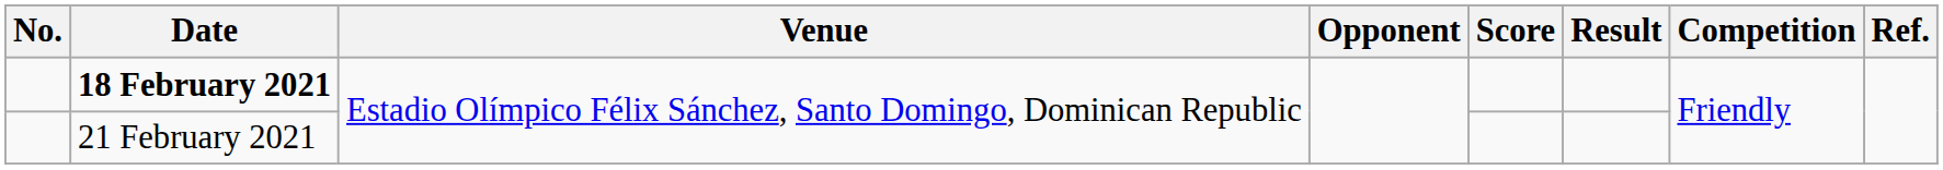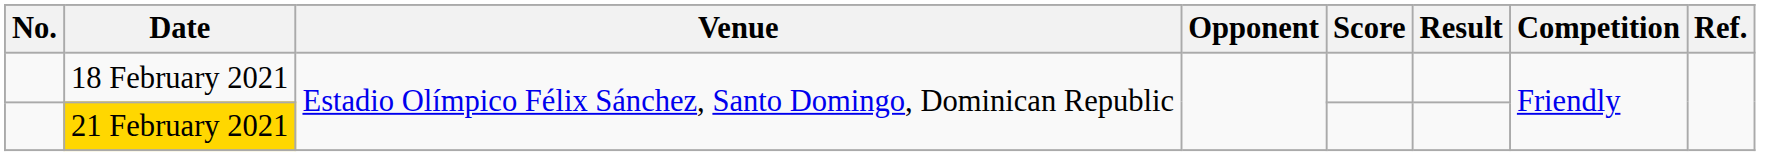18 February 2021 | Date: bold -> normal
21 February 2021 | Date: no background -> gold background
